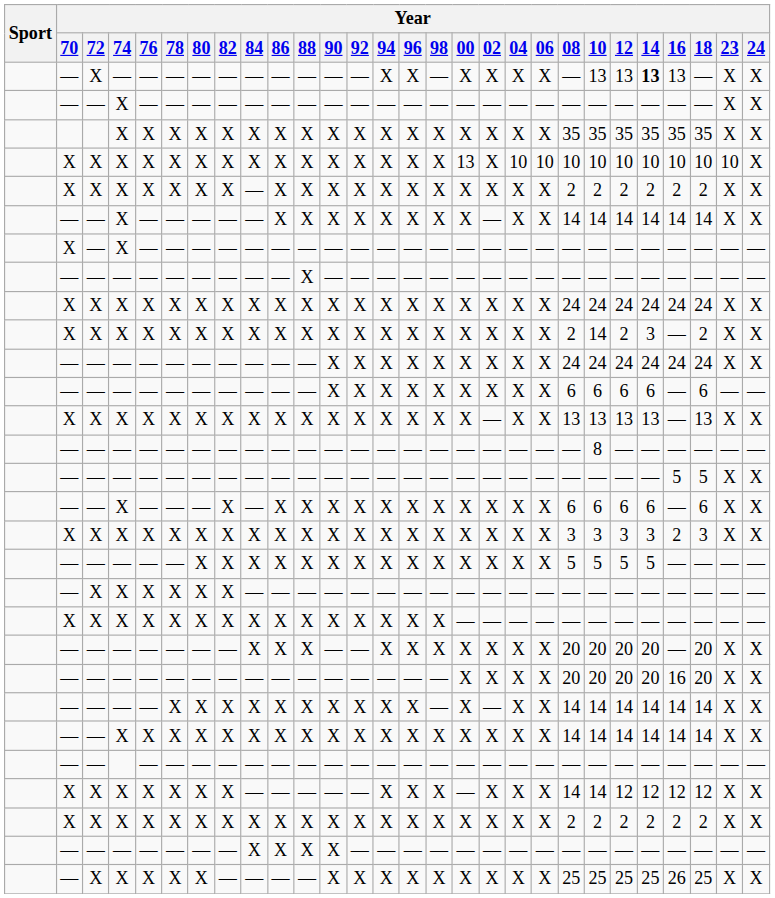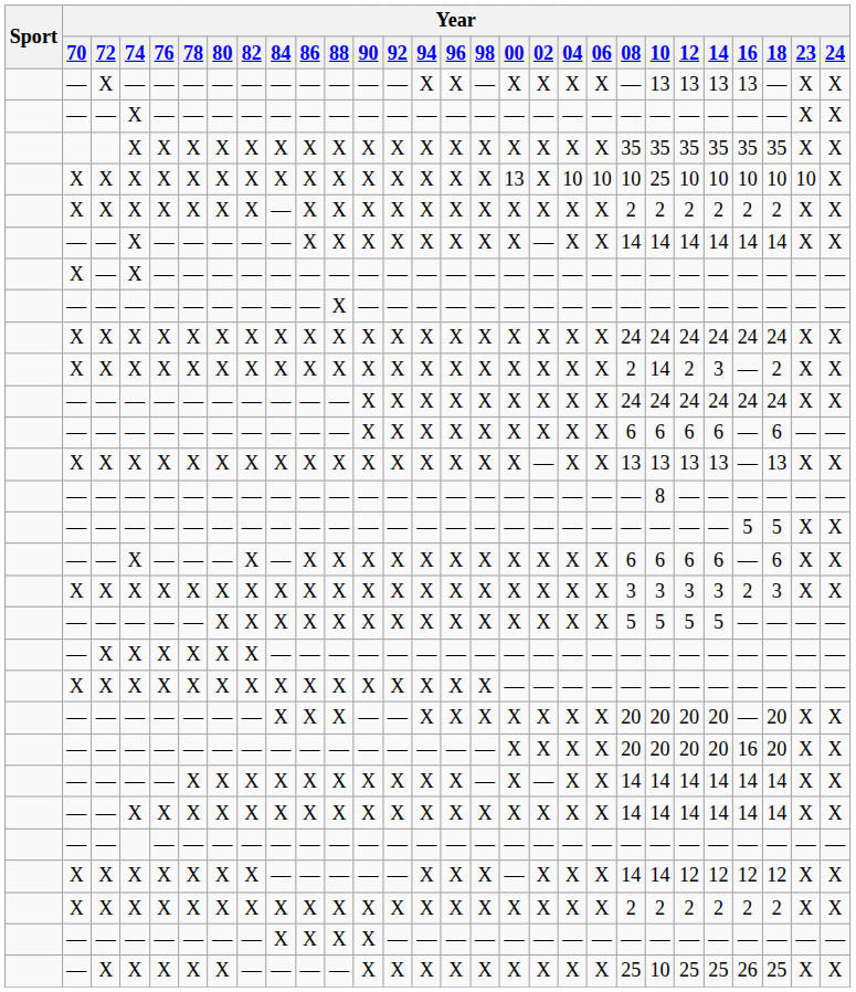row 3 | Year / 14: bold -> normal
row 6 | Year / 10: 10 -> 25
row 31 | Year / 10: 25 -> 10
